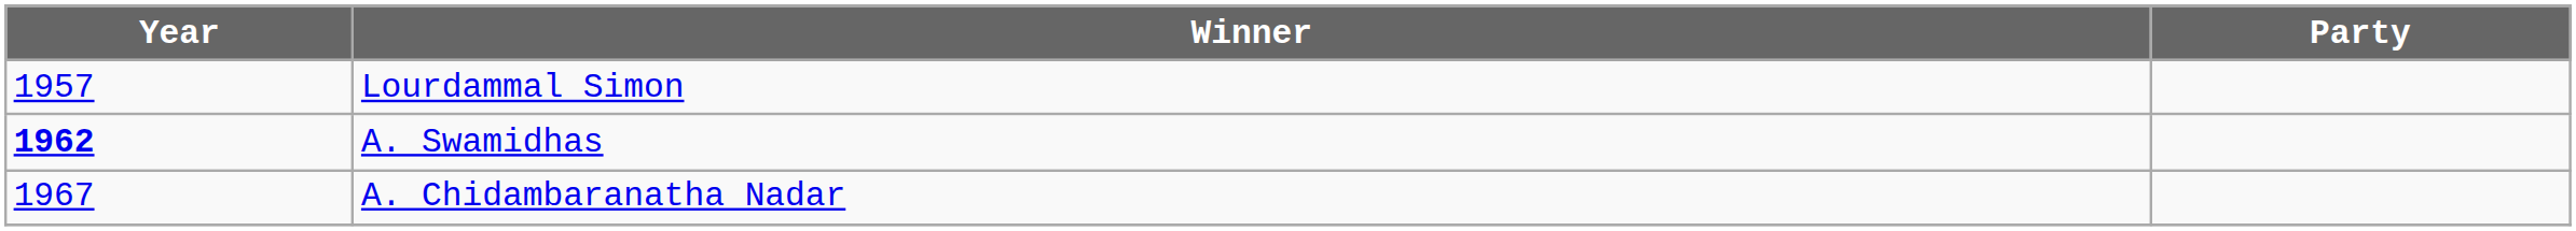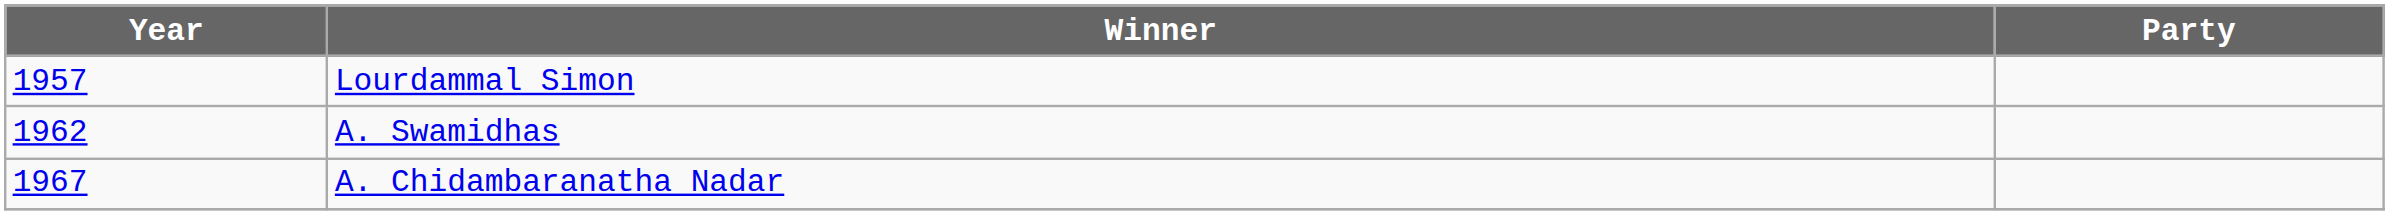A. Swamidhas | Year: bold -> normal
